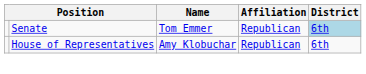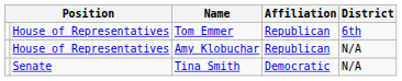Tom Emmer | column 2: Senate -> House of Representatives
Tom Emmer | District: lightblue background -> no background
Amy Klobuchar | District: 6th -> N/A
+ row: Senate | Tina Smith | Democratic | N/A
